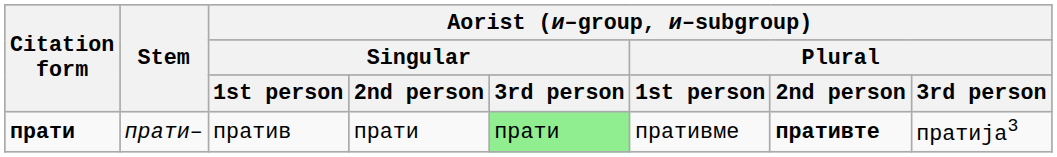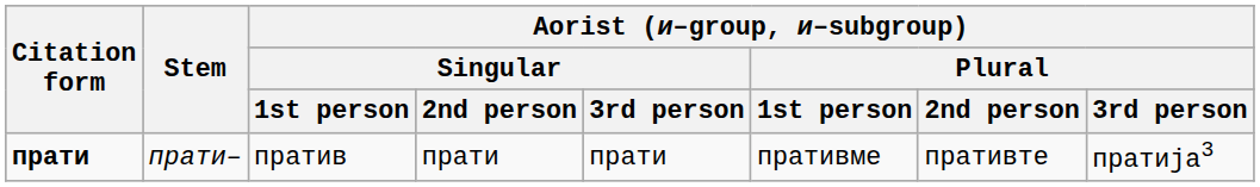row 4 | Aorist (и–group, и–subgroup) / Singular / 3rd person: lightgreen background -> no background
row 4 | Aorist (и–group, и–subgroup) / Plural / 2nd person: bold -> normal
